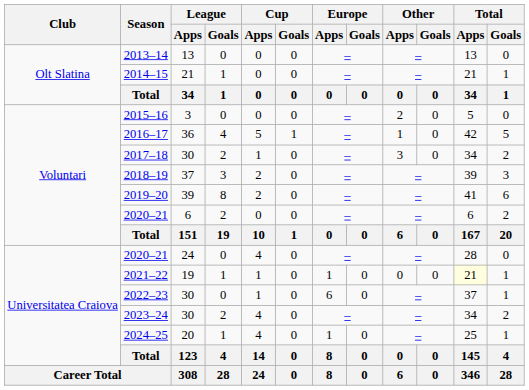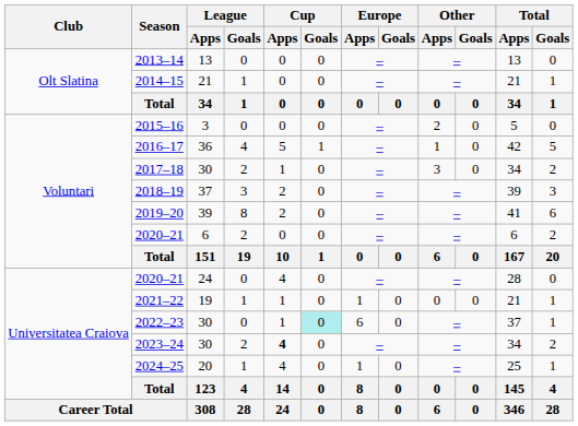2021–22 | Total / Apps: lightyellow background -> no background
2022–23 | Cup / Goals: no background -> paleturquoise background
2023–24 | Cup / Apps: normal -> bold
